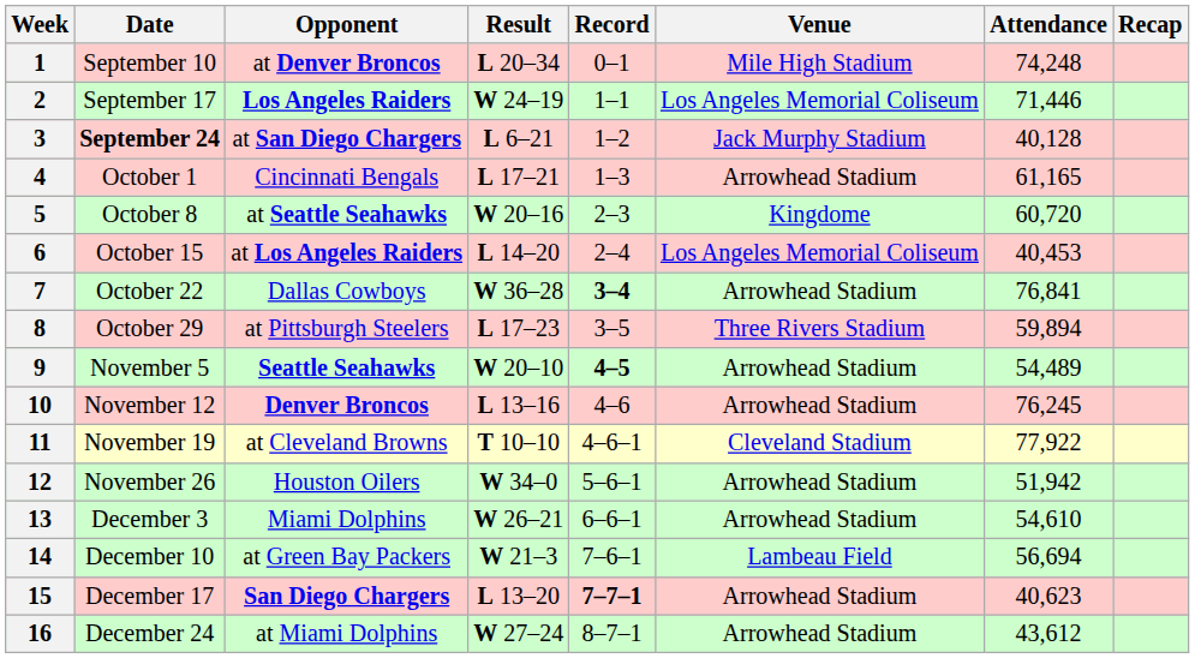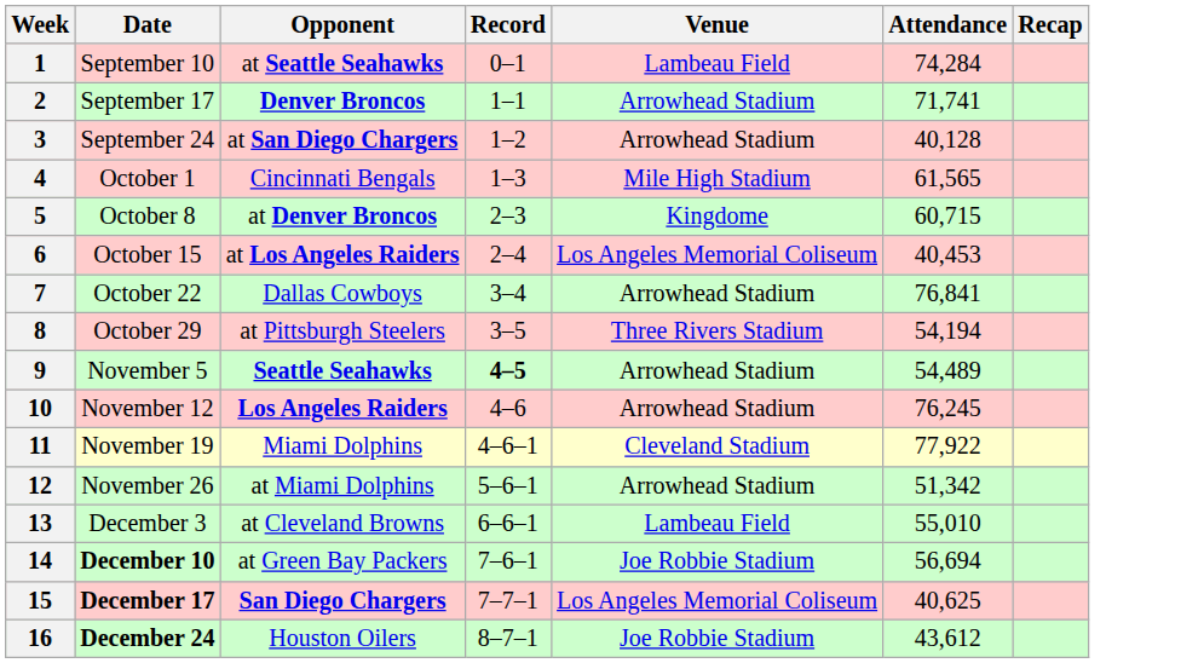- column: Result | L 20–34 | W 24–19 | L 6–21 | L 17–21 | W 20–16 | L 14–20 | W 36–28 | L 17–23 | W 20–10 | L 13–16 | T 10–10 | W 34–0 | W 26–21 | W 21–3 | L 13–20 | W 27–24
1 | Opponent: at Denver Broncos -> at Seattle Seahawks
1 | Venue: Mile High Stadium -> Lambeau Field
1 | Attendance: 74,248 -> 74,284
2 | Opponent: Los Angeles Raiders -> Denver Broncos
2 | Venue: Los Angeles Memorial Coliseum -> Arrowhead Stadium
2 | Attendance: 71,446 -> 71,741
3 | Date: bold -> normal
3 | Venue: Jack Murphy Stadium -> Arrowhead Stadium
4 | Venue: Arrowhead Stadium -> Mile High Stadium
4 | Attendance: 61,165 -> 61,565
5 | Opponent: at Seattle Seahawks -> at Denver Broncos
5 | Attendance: 60,720 -> 60,715
7 | Record: bold -> normal
8 | Attendance: 59,894 -> 54,194
10 | Opponent: Denver Broncos -> Los Angeles Raiders
11 | Opponent: at Cleveland Browns -> Miami Dolphins
12 | Opponent: Houston Oilers -> at Miami Dolphins
12 | Attendance: 51,942 -> 51,342
13 | Opponent: Miami Dolphins -> at Cleveland Browns
13 | Venue: Arrowhead Stadium -> Lambeau Field
13 | Attendance: 54,610 -> 55,010
14 | Date: normal -> bold
14 | Venue: Lambeau Field -> Joe Robbie Stadium
15 | Date: normal -> bold
15 | Record: bold -> normal
15 | Venue: Arrowhead Stadium -> Los Angeles Memorial Coliseum
15 | Attendance: 40,623 -> 40,625
16 | Date: normal -> bold
16 | Opponent: at Miami Dolphins -> Houston Oilers
16 | Venue: Arrowhead Stadium -> Joe Robbie Stadium
